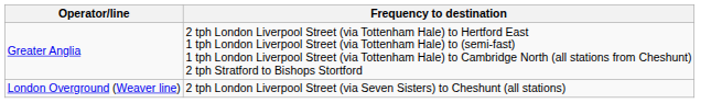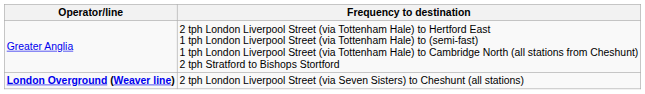row 3 | Operator/line: normal -> bold
